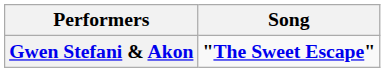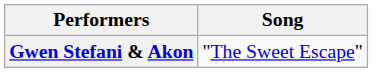Gwen Stefani & Akon | Song: bold -> normal
